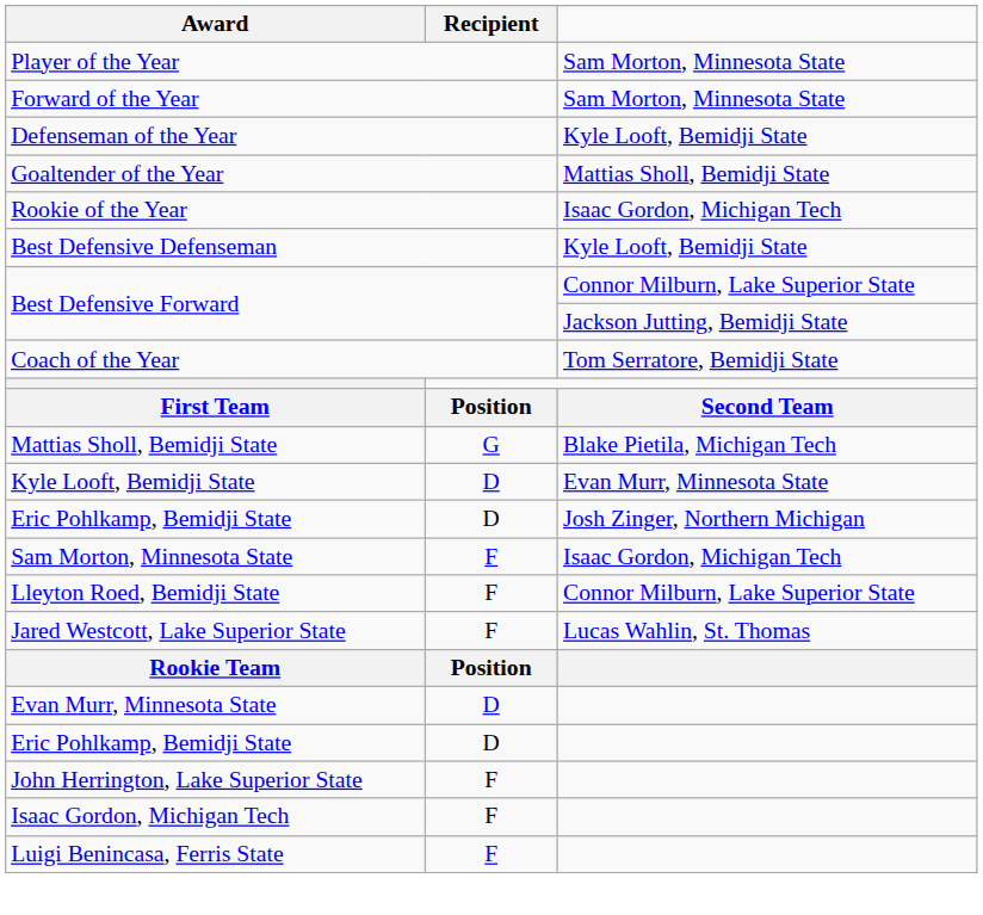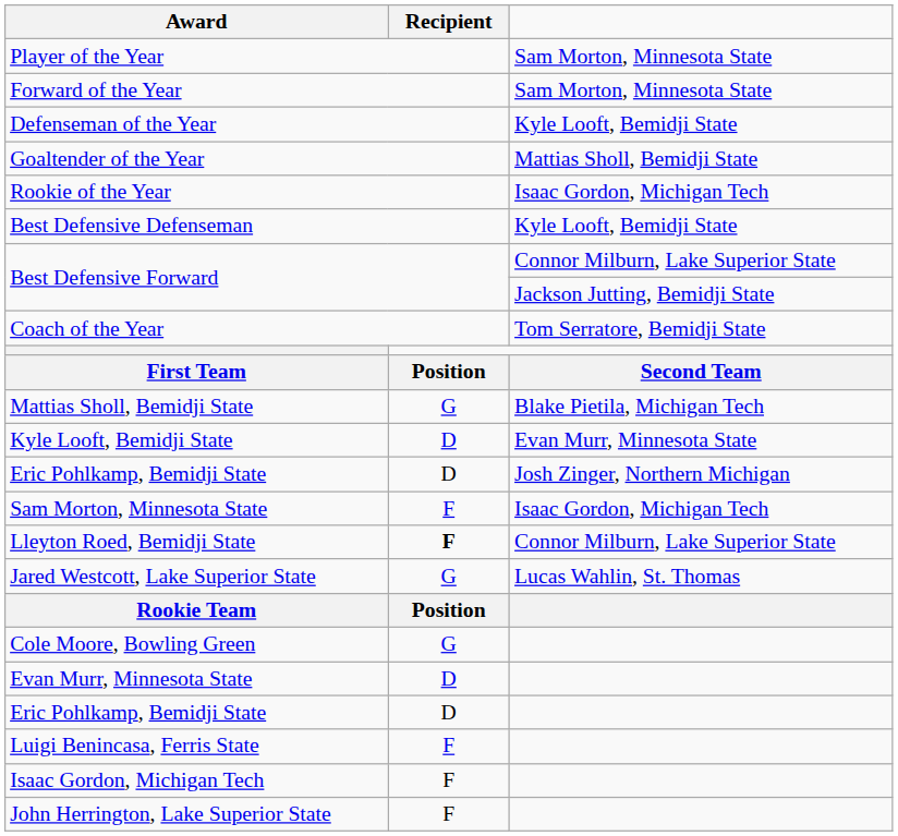Lleyton Roed, Bemidji State | Recipient: normal -> bold
Jared Westcott, Lake Superior State | Recipient: F -> G
+ row: Cole Moore, Bowling Green | G
rows swapped: Luigi Benincasa, Ferris State <-> John Herrington, Lake Superior State
